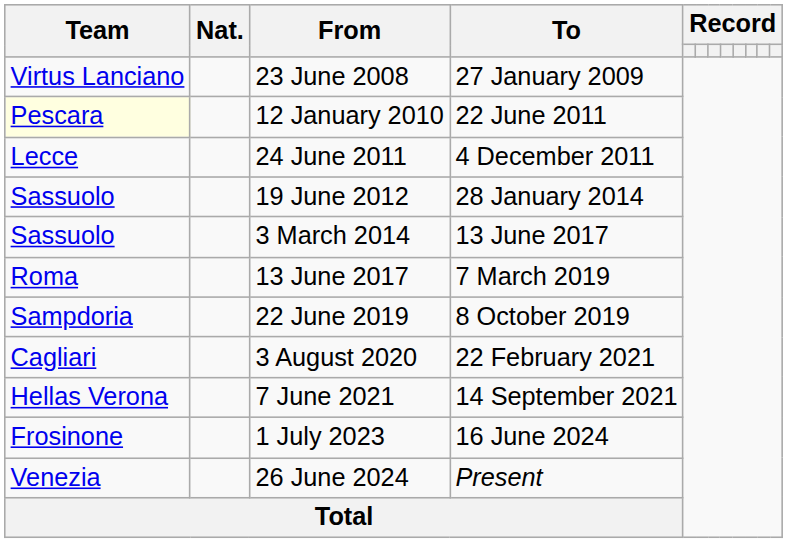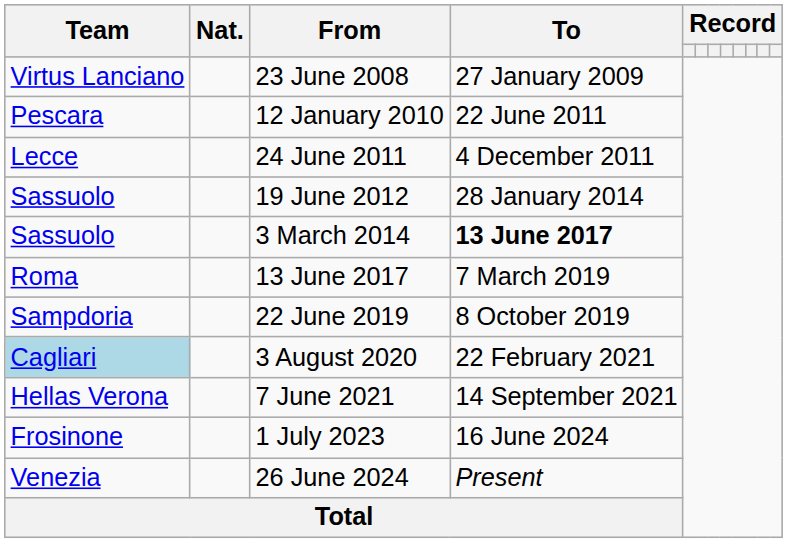12 January 2010 | Team: lightyellow background -> no background
3 March 2014 | To: normal -> bold
3 August 2020 | Team: no background -> lightblue background
